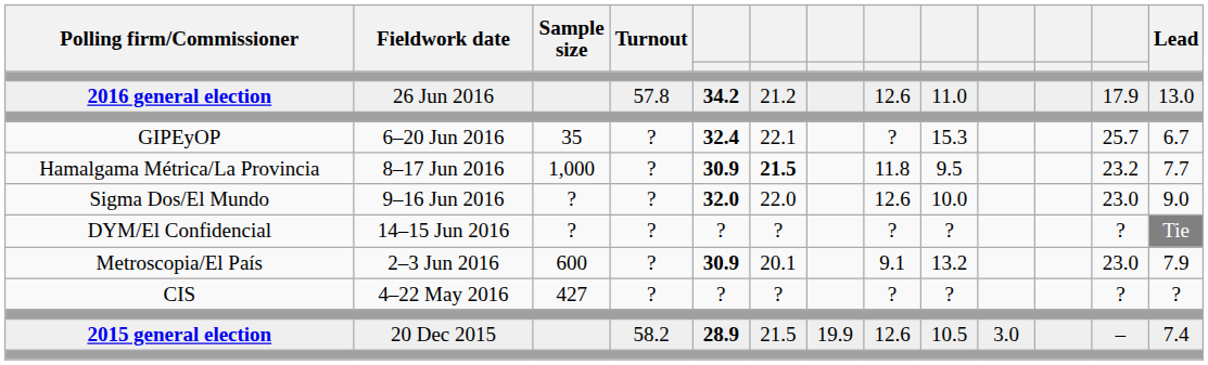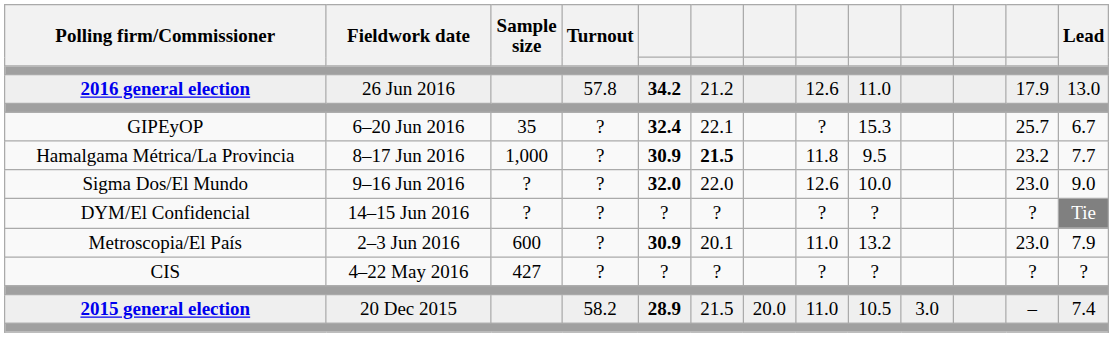Metroscopia/El País | column 8: 9.1 -> 11.0
2015 general election | column 7: 19.9 -> 20.0
2015 general election | column 8: 12.6 -> 11.0
